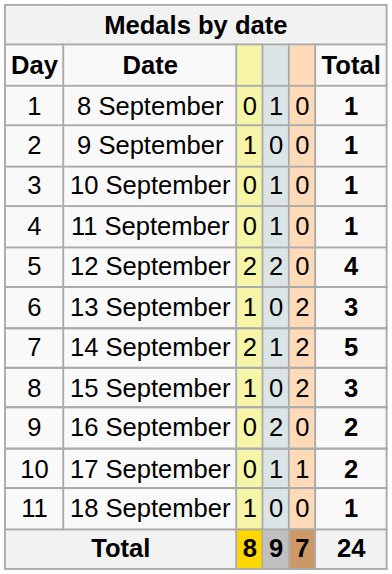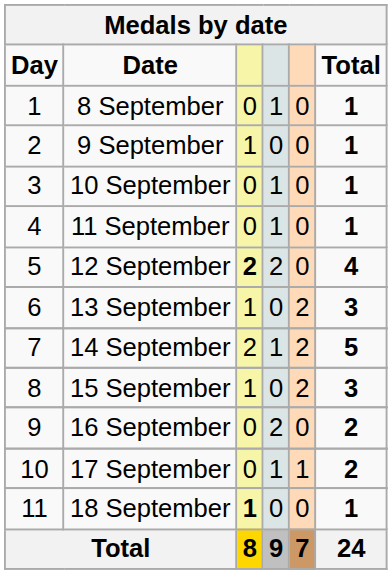12 September | column 3: normal -> bold
18 September | column 3: normal -> bold
